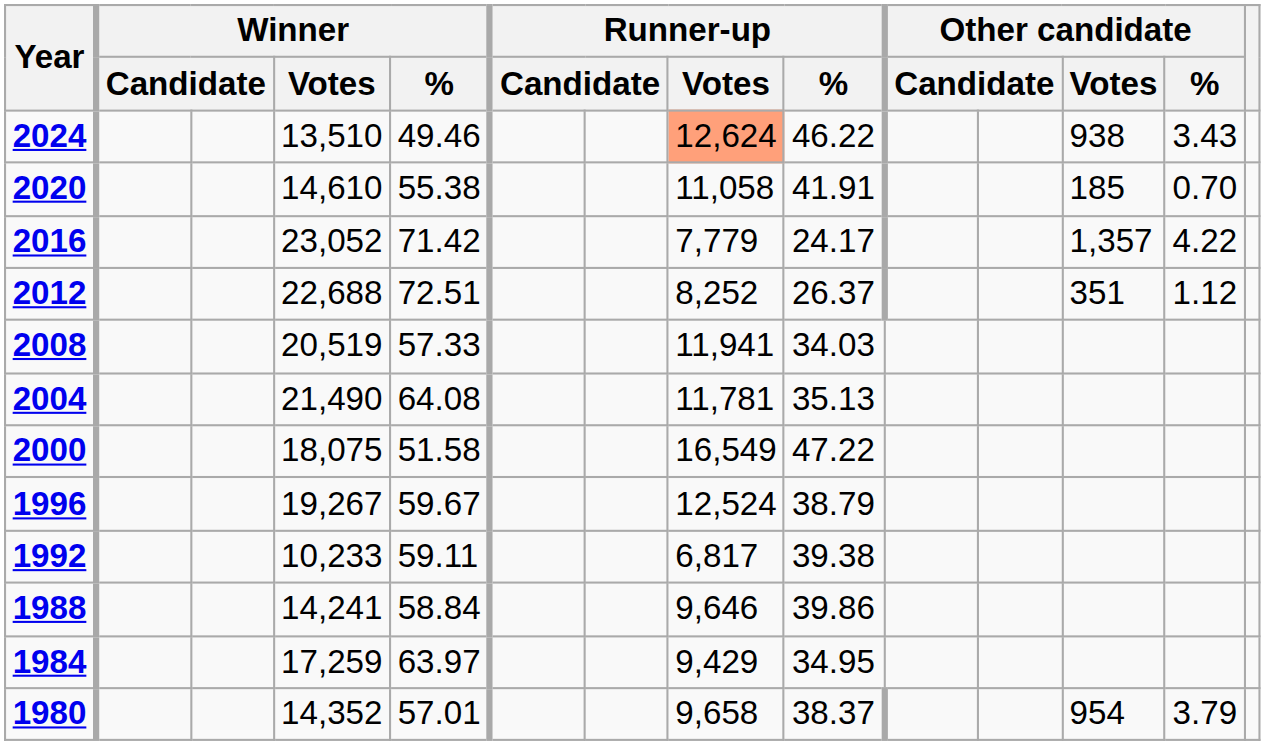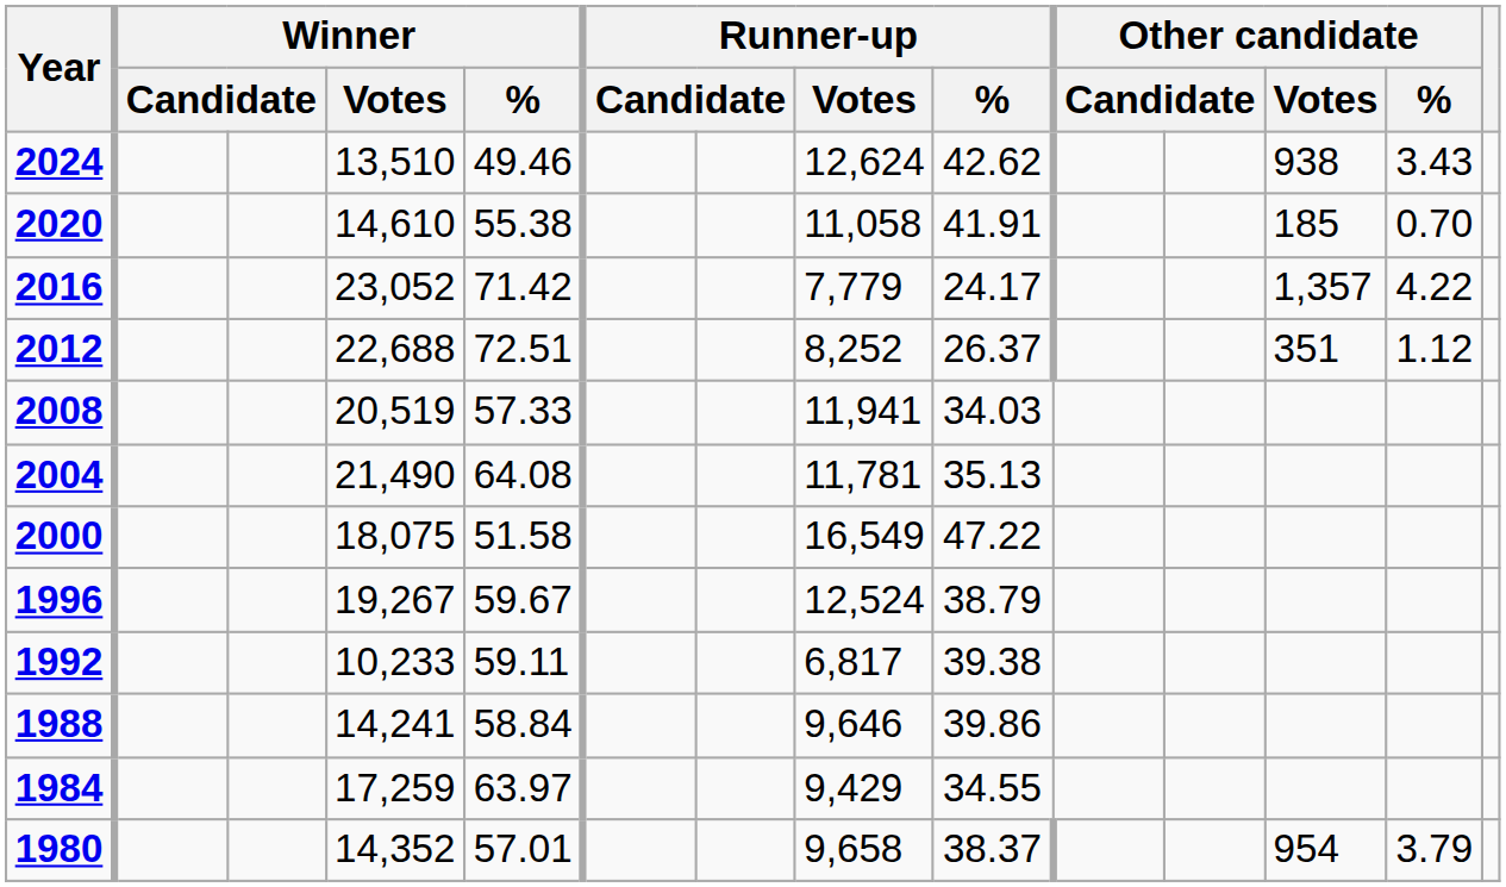2024 | Runner-up / Votes: lightsalmon background -> no background
2024 | Runner-up / %: 46.22 -> 42.62
1984 | Runner-up / %: 34.95 -> 34.55
